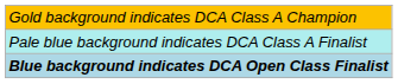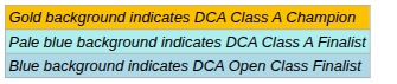row 3 | column 1: bold -> normal
